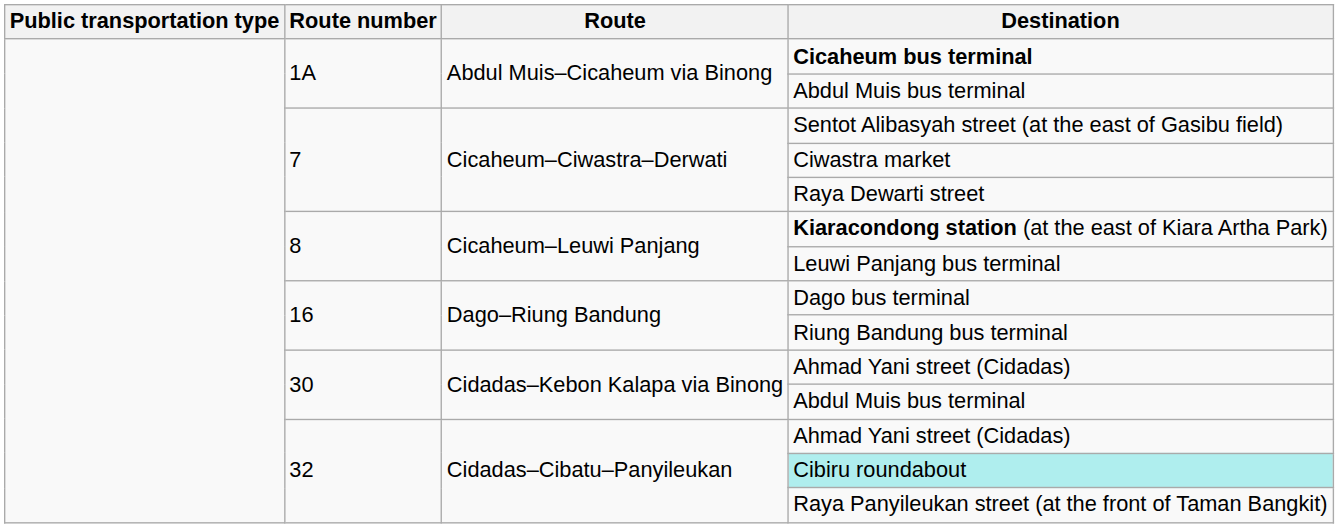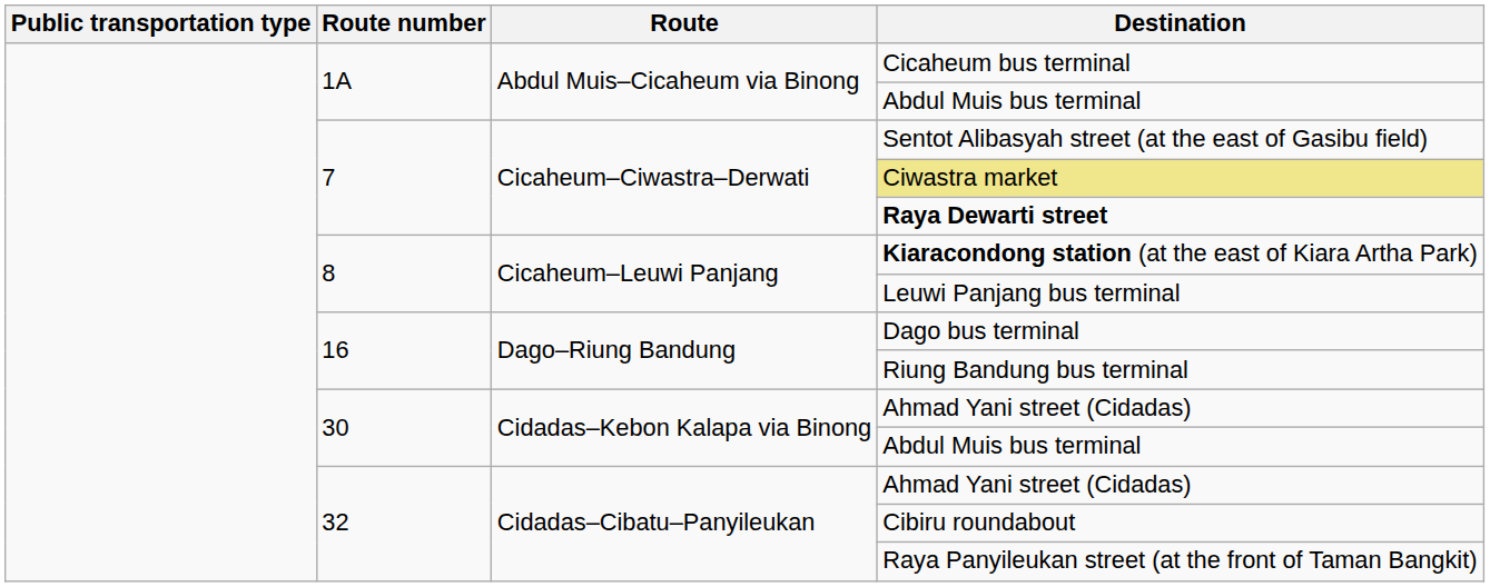Cicaheum bus terminal | Destination: bold -> normal
Ciwastra market | Destination: no background -> khaki background
Raya Dewarti street | Destination: normal -> bold
Cibiru roundabout | Destination: paleturquoise background -> no background
